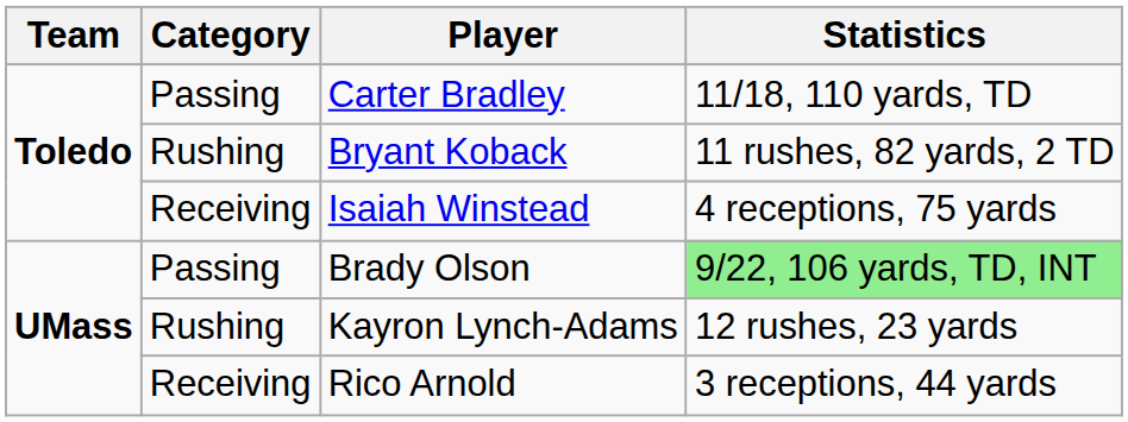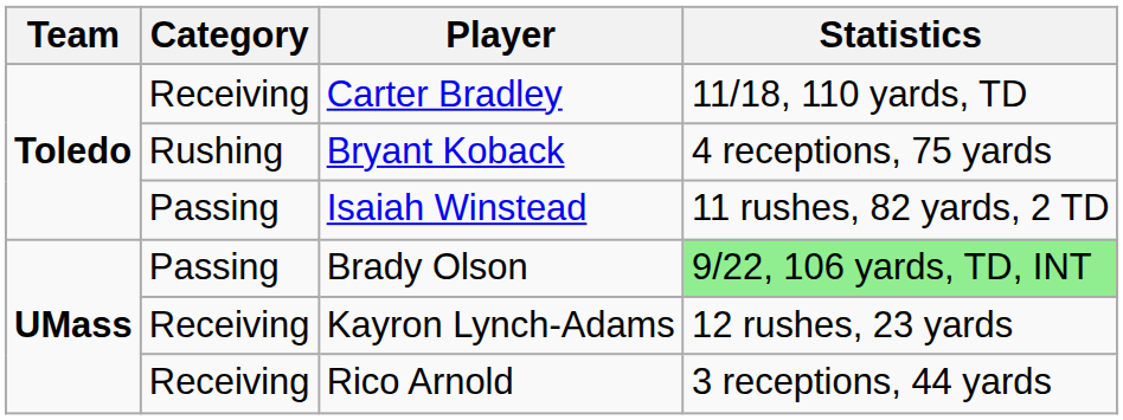Carter Bradley | Category: Passing -> Receiving
Bryant Koback | Statistics: 11 rushes, 82 yards, 2 TD -> 4 receptions, 75 yards
Isaiah Winstead | Category: Receiving -> Passing
Isaiah Winstead | Statistics: 4 receptions, 75 yards -> 11 rushes, 82 yards, 2 TD
Kayron Lynch-Adams | Category: Rushing -> Receiving
